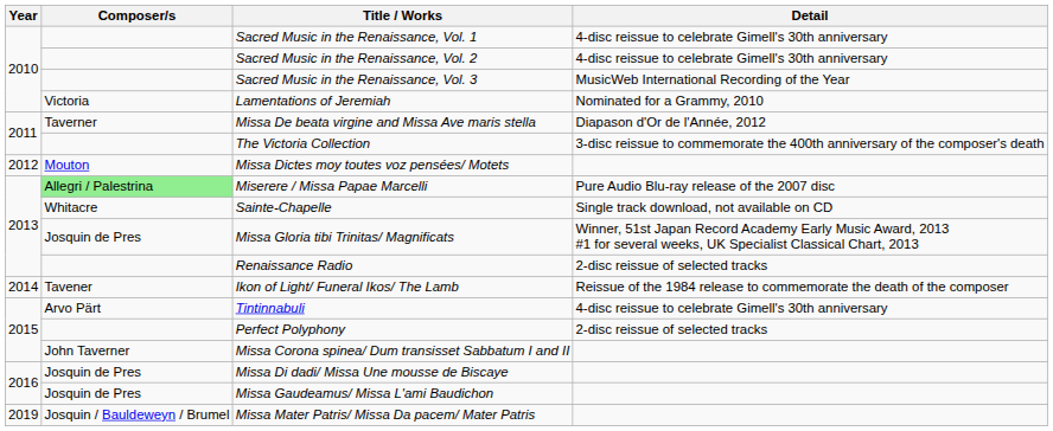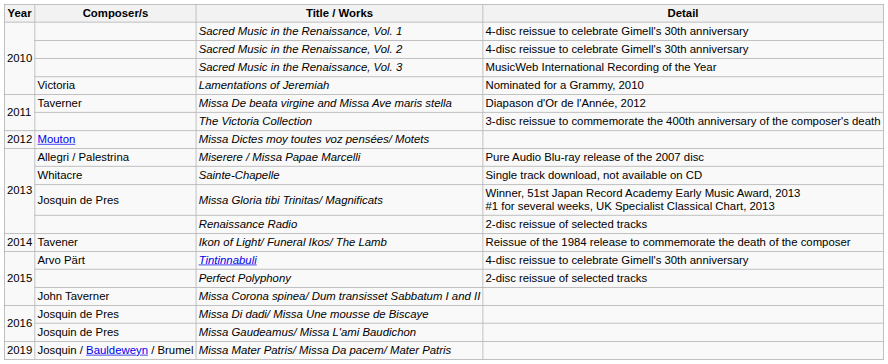Miserere / Missa Papae Marcelli | Composer/s: lightgreen background -> no background
